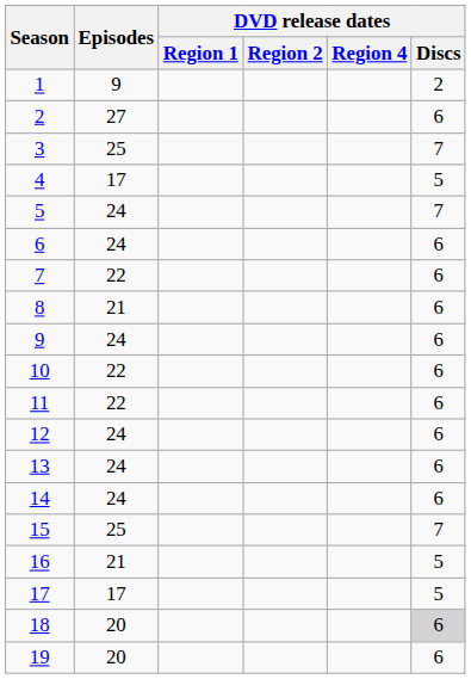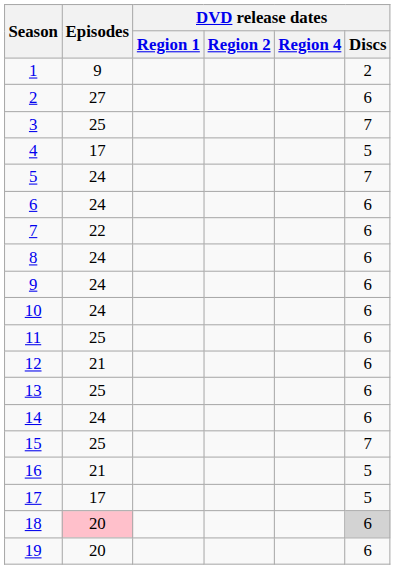8 | Episodes: 21 -> 24
10 | Episodes: 22 -> 24
11 | Episodes: 22 -> 25
12 | Episodes: 24 -> 21
13 | Episodes: 24 -> 25
18 | Episodes: no background -> pink background
